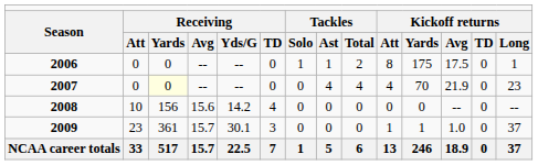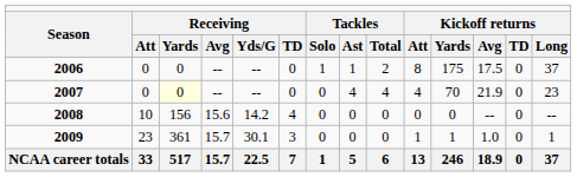2006 | column 14: 1 -> 37
2009 | column 14: 37 -> 1
